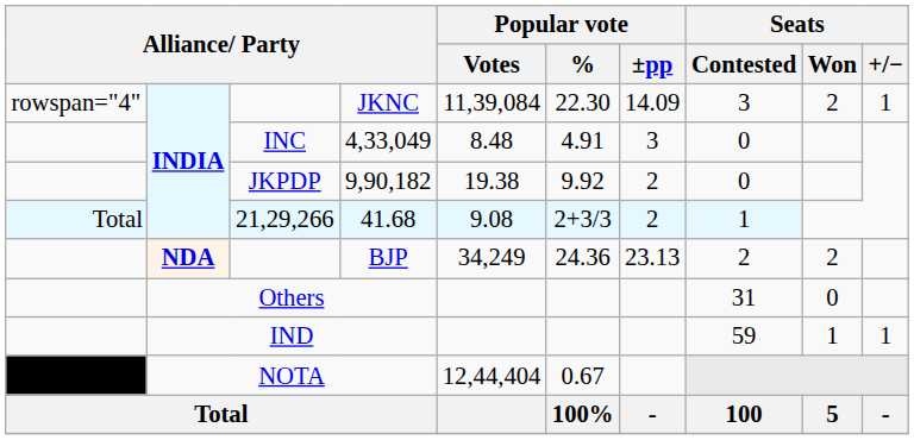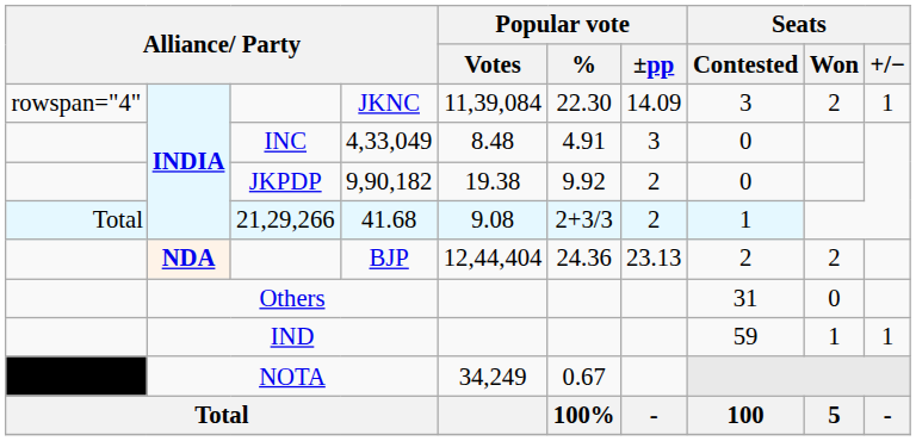BJP | Popular vote / Votes: 34,249 -> 12,44,404
NOTA | Popular vote / Votes: 12,44,404 -> 34,249
